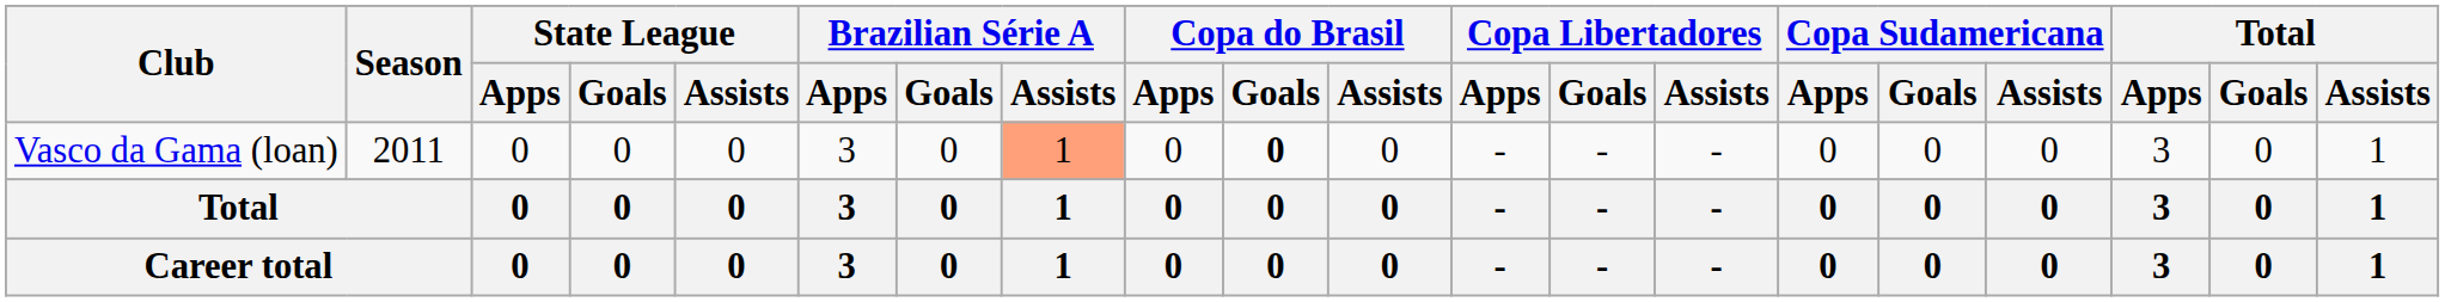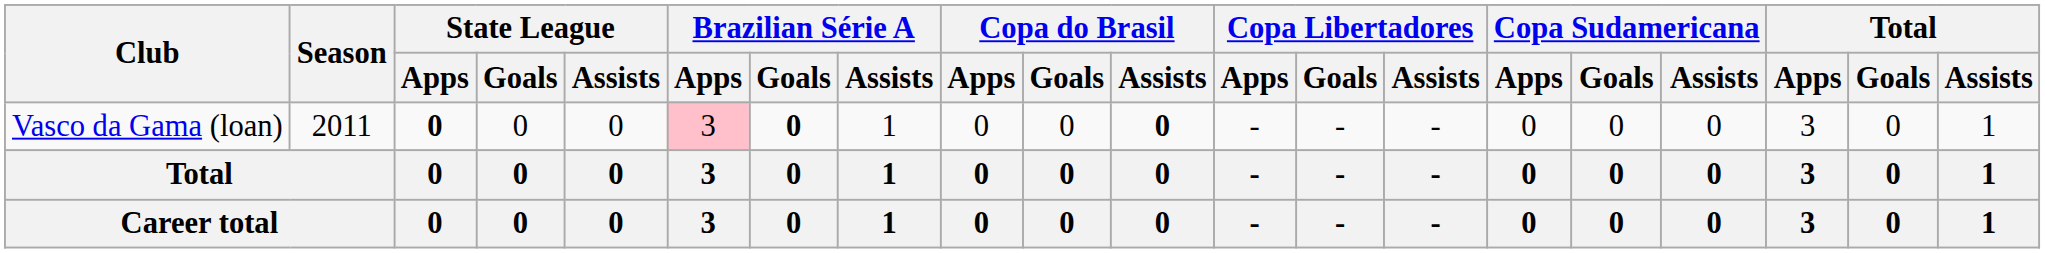Vasco da Gama (loan) | State League / Apps: normal -> bold
Vasco da Gama (loan) | Brazilian Série A / Apps: no background -> pink background
Vasco da Gama (loan) | Brazilian Série A / Goals: normal -> bold
Vasco da Gama (loan) | Brazilian Série A / Assists: lightsalmon background -> no background
Vasco da Gama (loan) | Copa do Brasil / Goals: bold -> normal
Vasco da Gama (loan) | Copa do Brasil / Assists: normal -> bold
